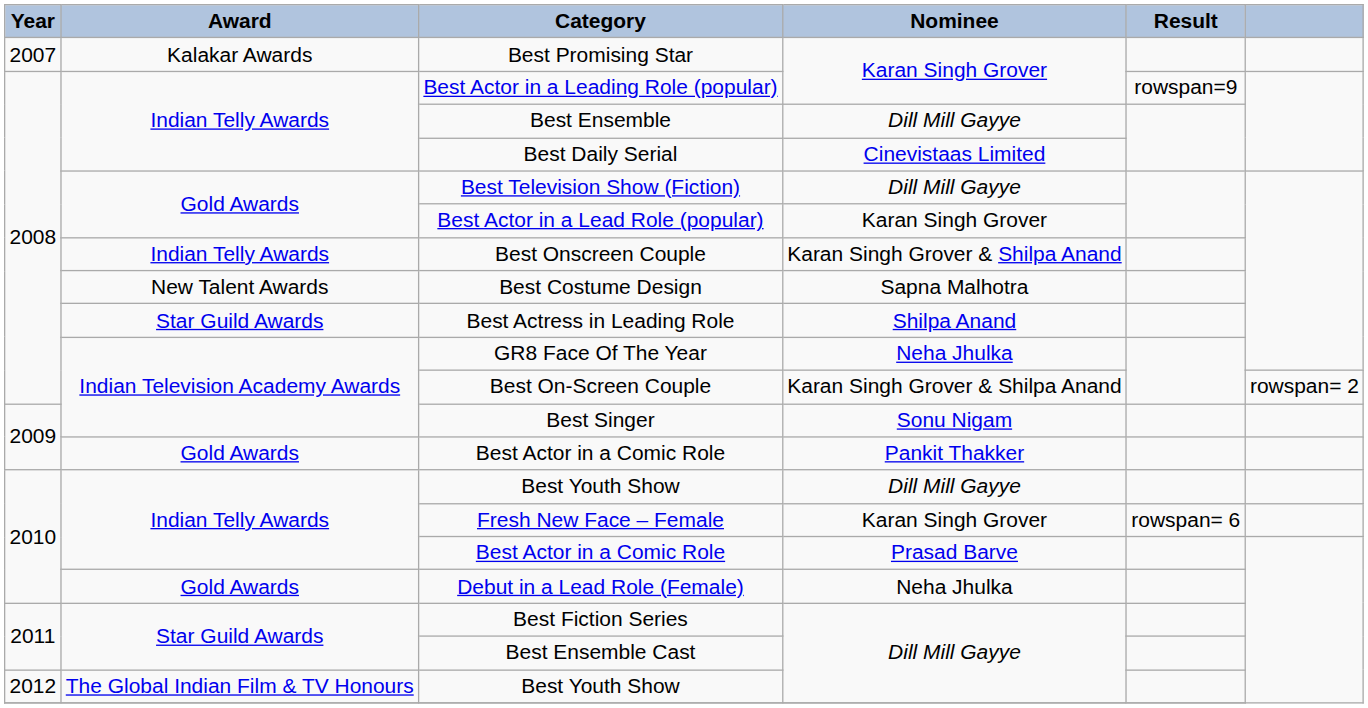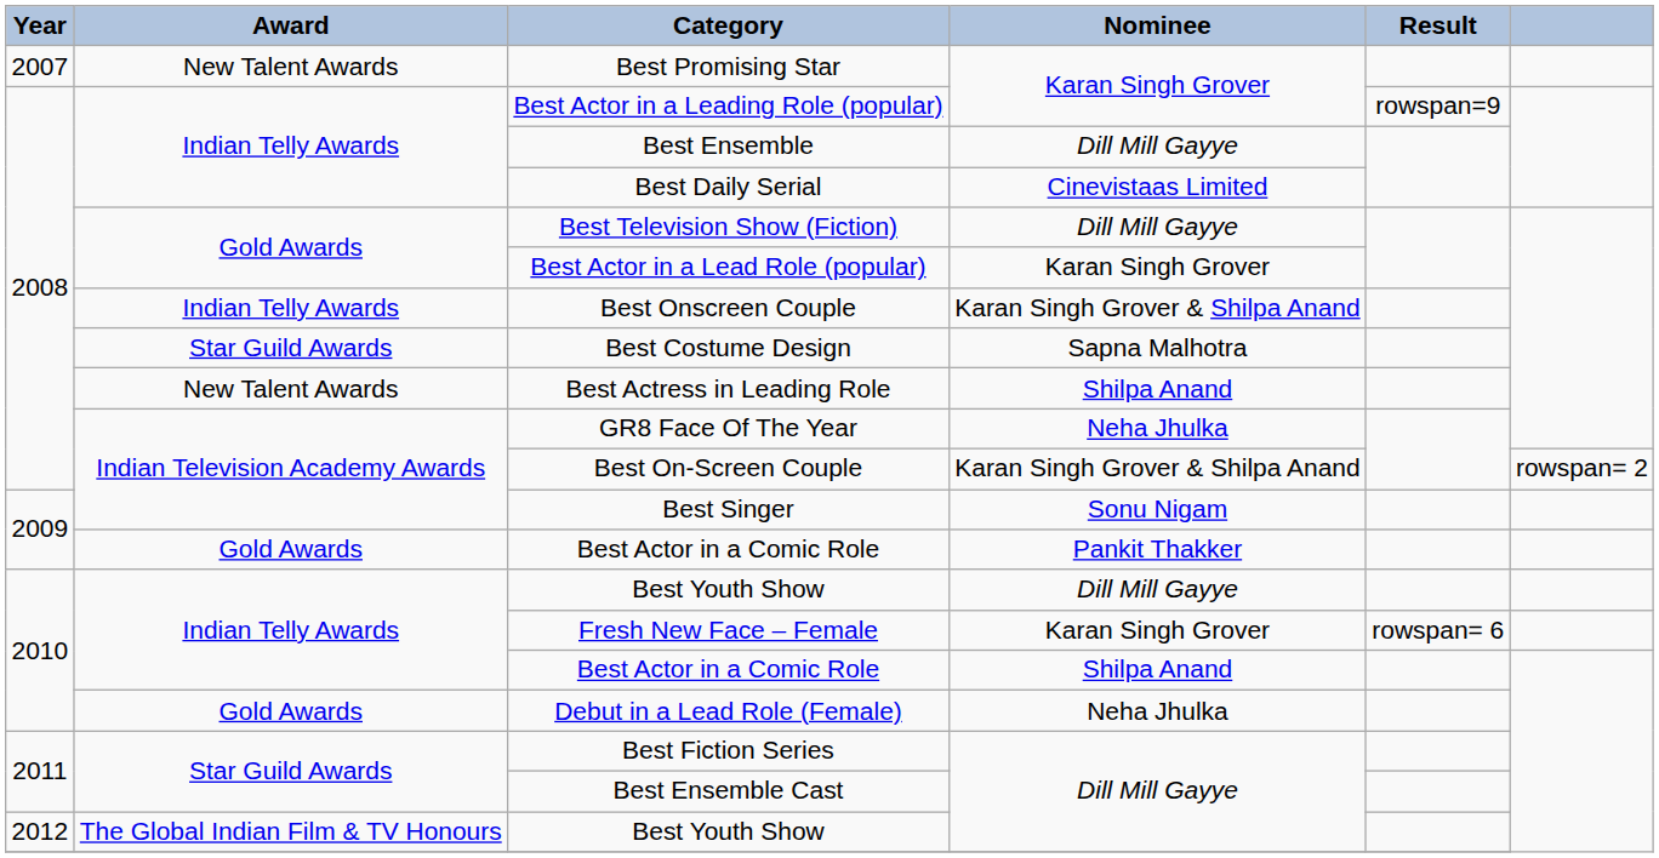Best Promising Star | Award: Kalakar Awards -> New Talent Awards
Best Costume Design | Award: New Talent Awards -> Star Guild Awards
Best Actress in Leading Role | Award: Star Guild Awards -> New Talent Awards
2010 / Best Actor in a Comic Role | Nominee: Prasad Barve -> Shilpa Anand
